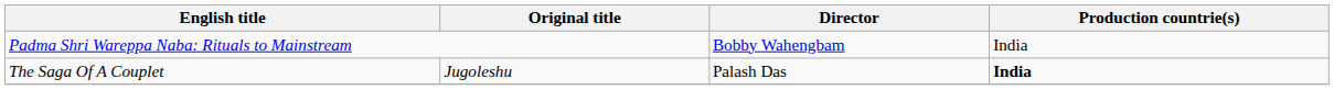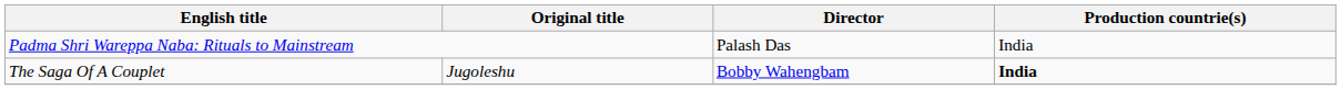Padma Shri Wareppa Naba: Rituals to Mainstream | Director: Bobby Wahengbam -> Palash Das
The Saga Of A Couplet | Director: Palash Das -> Bobby Wahengbam
